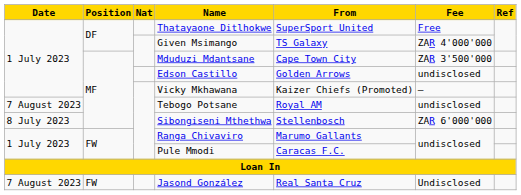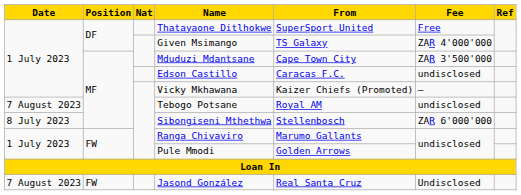Edson Castillo | From: Golden Arrows -> Caracas F.C.
Pule Mmodi | From: Caracas F.C. -> Golden Arrows
